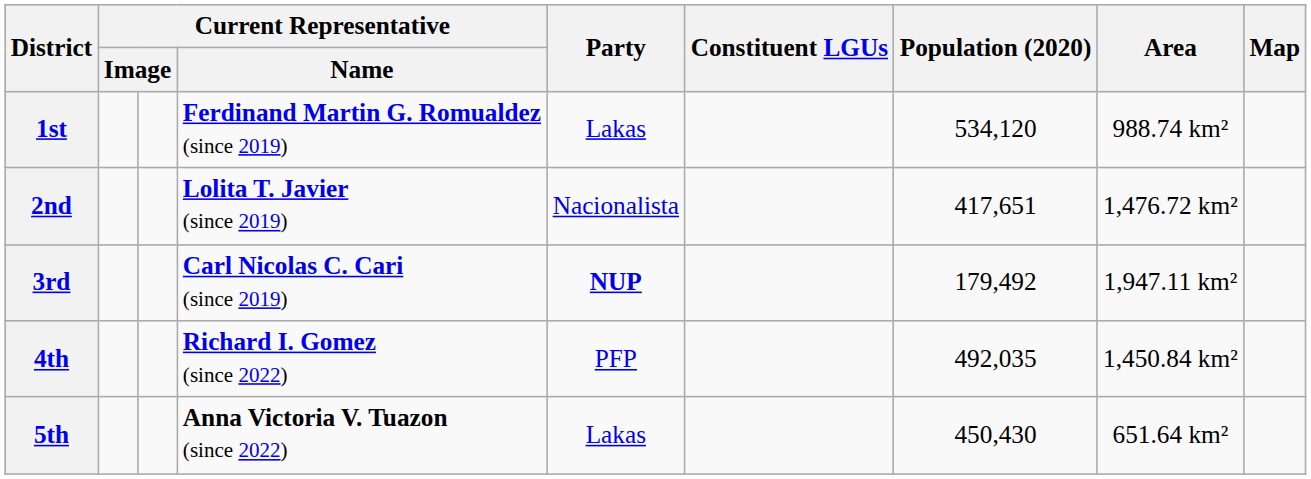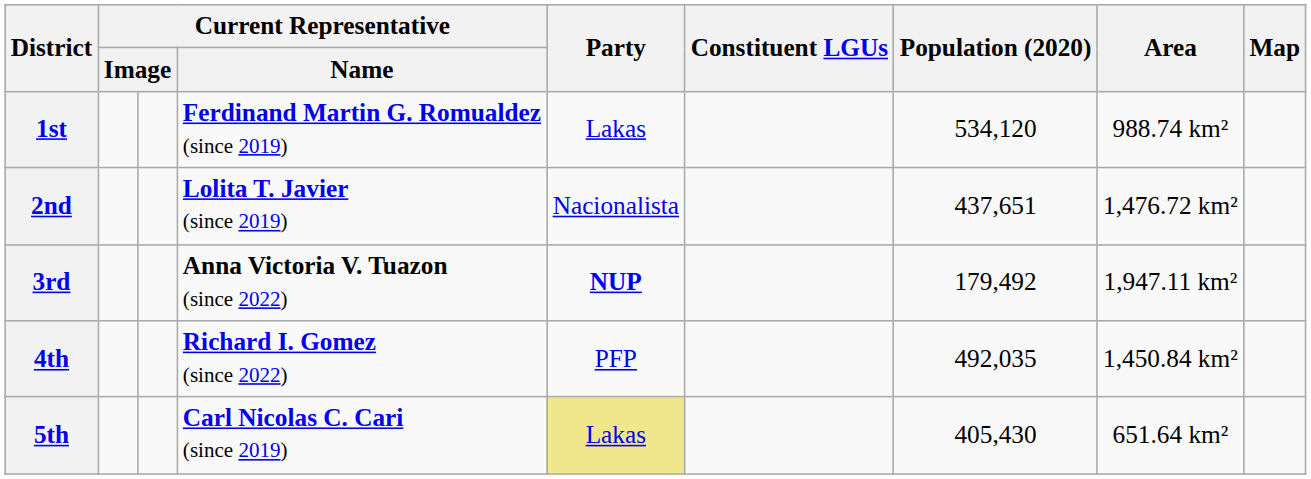2nd | Population (2020): 417,651 -> 437,651
3rd | Current Representative / Name: Carl Nicolas C. Cari (since 2019) -> Anna Victoria V. Tuazon (since 2022)
5th | Current Representative / Name: Anna Victoria V. Tuazon (since 2022) -> Carl Nicolas C. Cari (since 2019)
5th | Party: no background -> khaki background
5th | Population (2020): 450,430 -> 405,430
